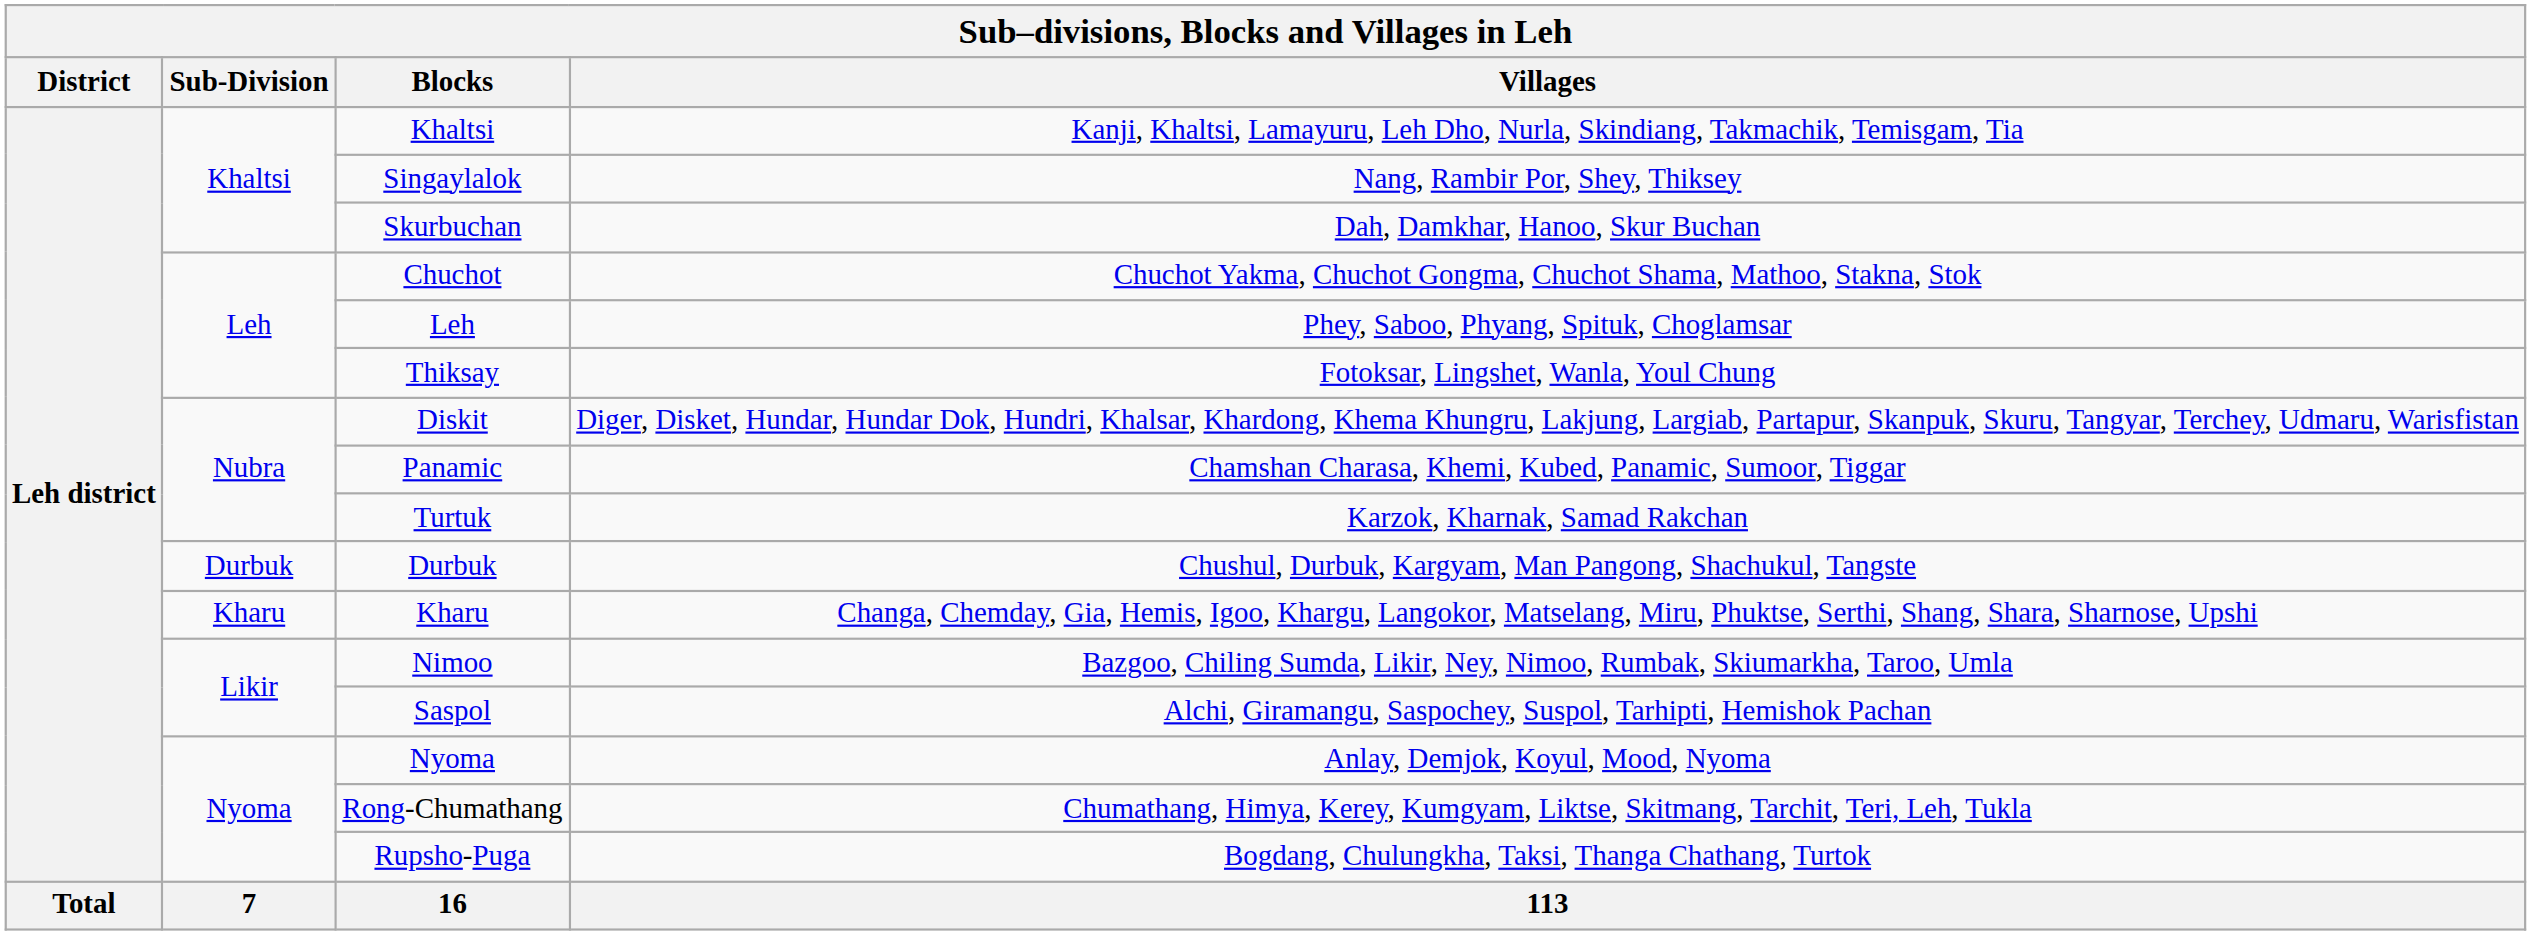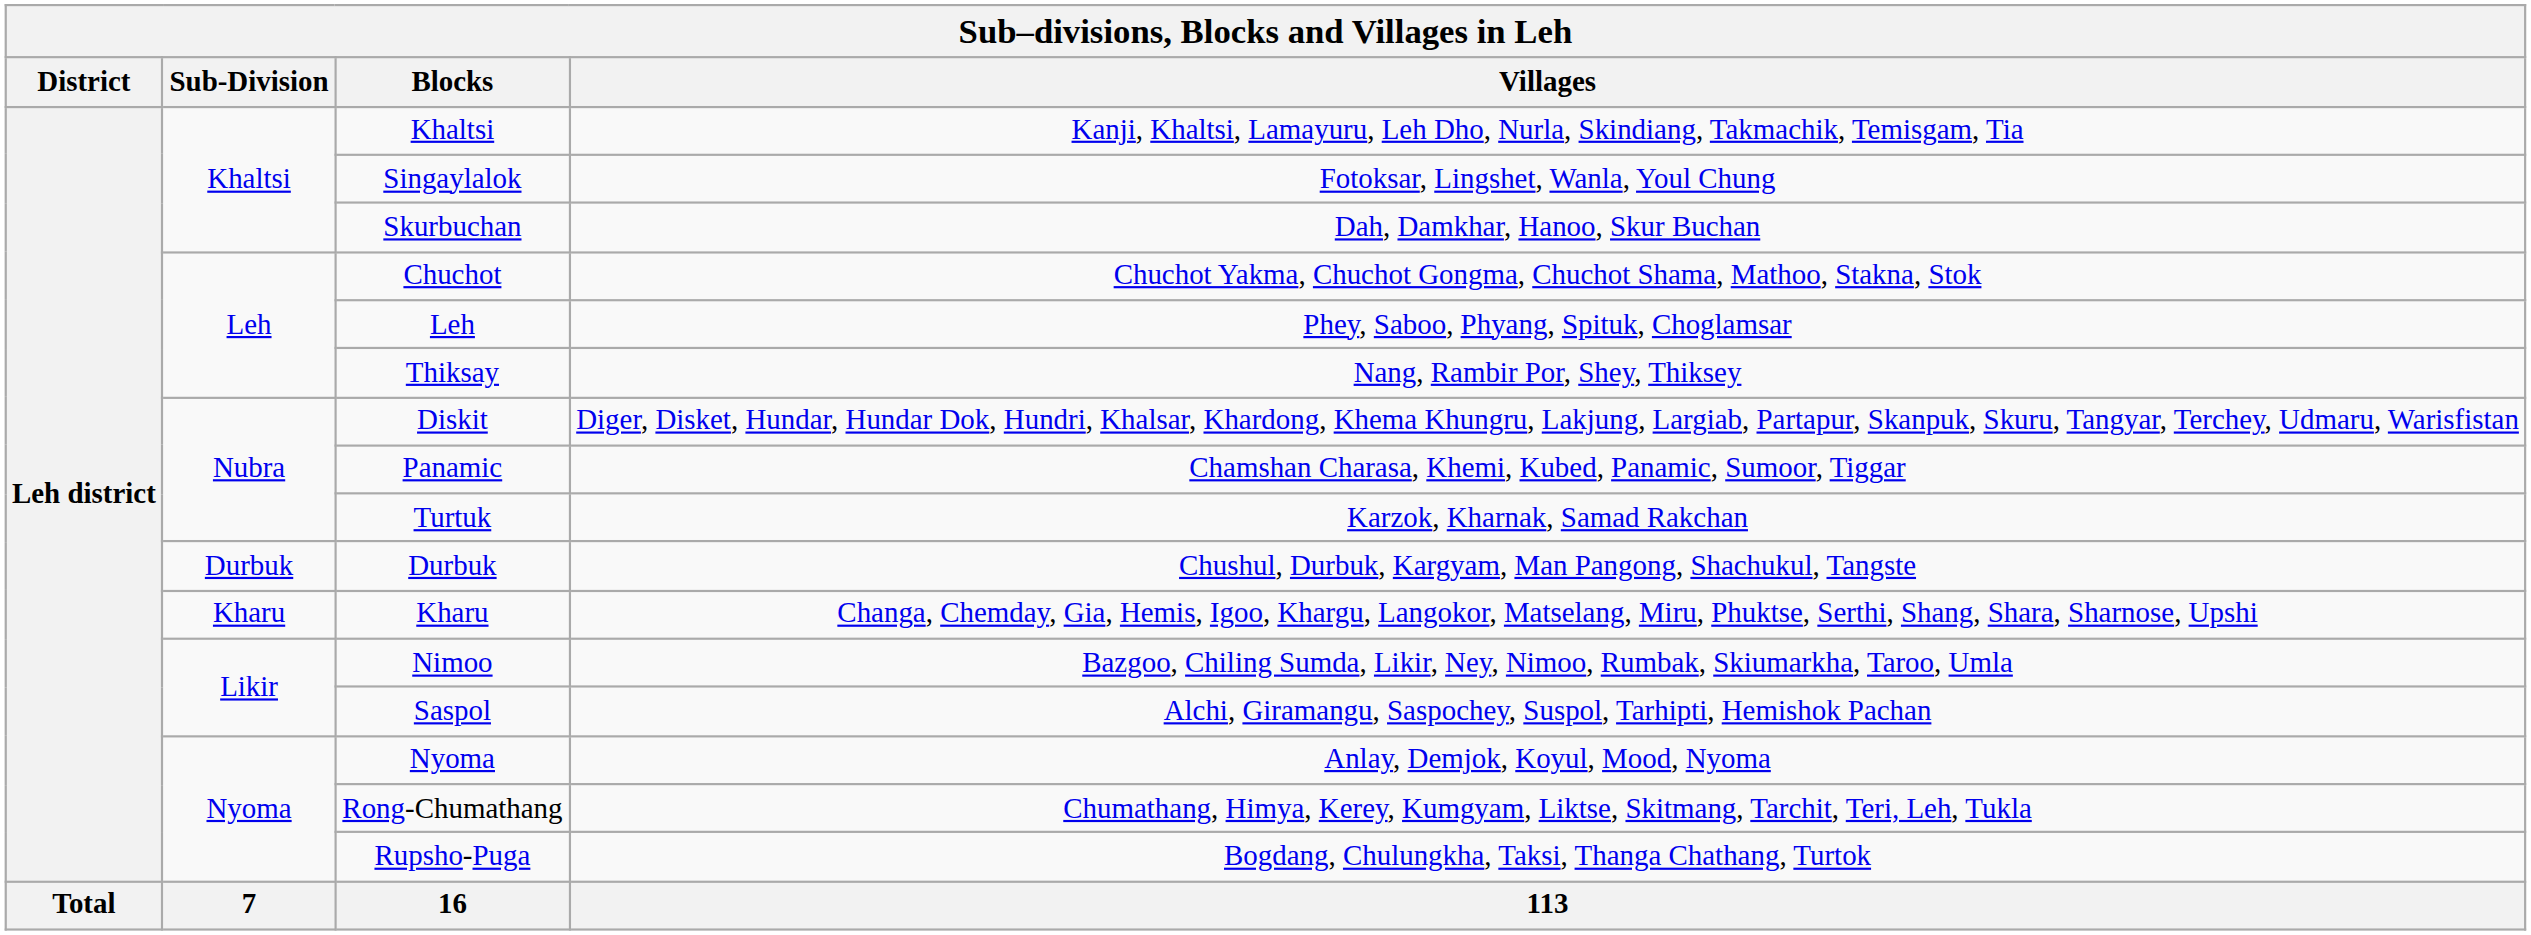Singaylalok | Villages: Nang, Rambir Por, Shey, Thiksey -> Fotoksar, Lingshet, Wanla, Youl Chung
Thiksay | Villages: Fotoksar, Lingshet, Wanla, Youl Chung -> Nang, Rambir Por, Shey, Thiksey
